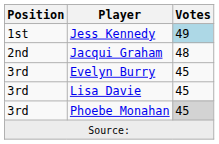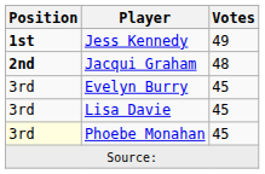Jess Kennedy | Position: normal -> bold
Jess Kennedy | Votes: lightblue background -> no background
Jacqui Graham | Position: normal -> bold
Phoebe Monahan | Position: no background -> lightyellow background
Phoebe Monahan | Votes: lightgrey background -> no background
